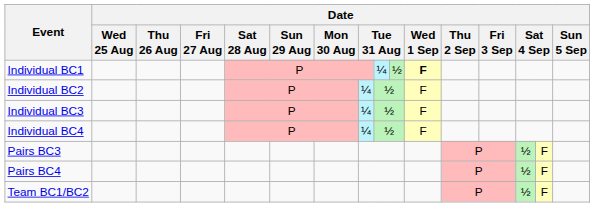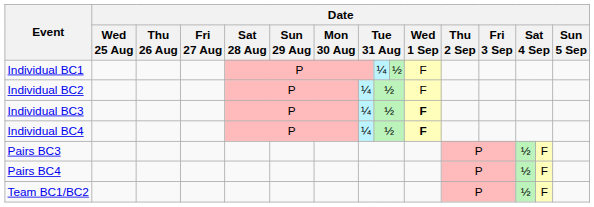Individual BC1 | Date / Wed 1 Sep: bold -> normal
Individual BC3 | Date / Wed 1 Sep: normal -> bold
Individual BC4 | Date / Wed 1 Sep: normal -> bold
